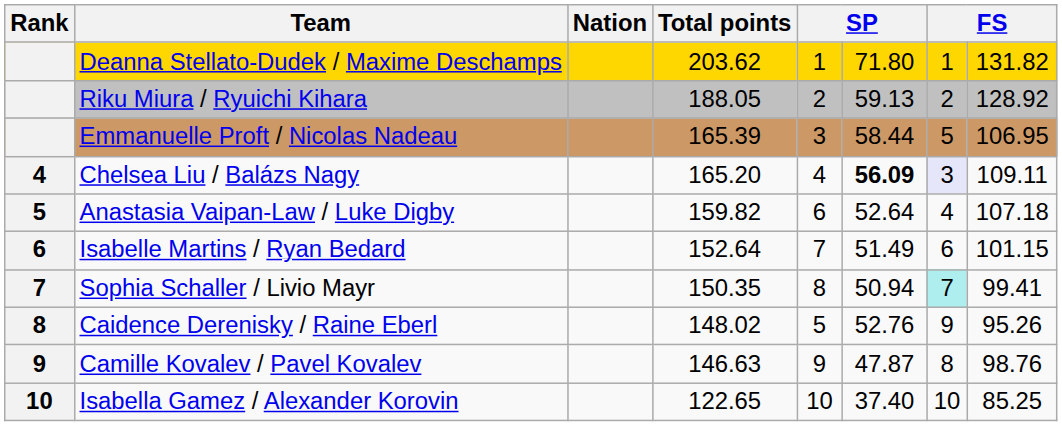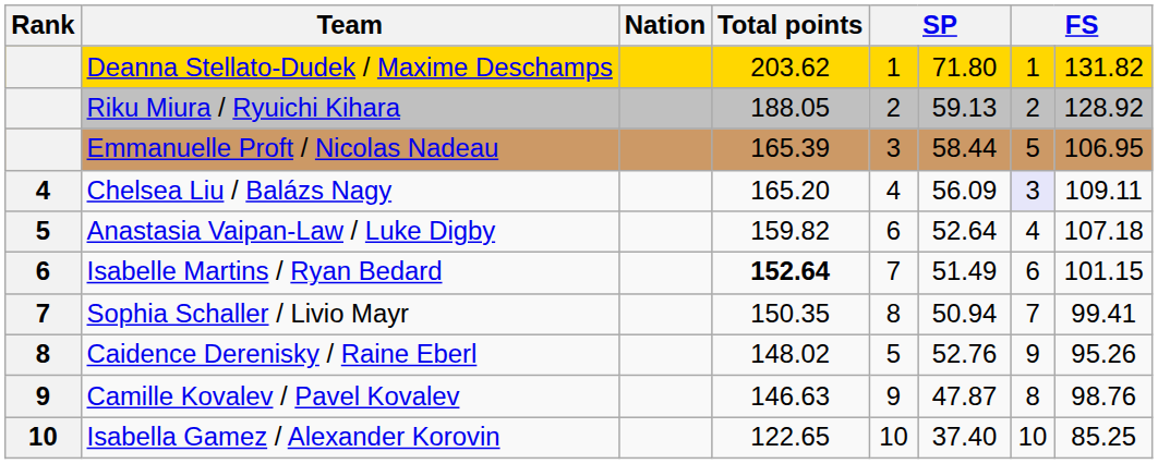Chelsea Liu / Balázs Nagy | column 6: bold -> normal
Isabelle Martins / Ryan Bedard | Total points: normal -> bold
Sophia Schaller / Livio Mayr | column 7: paleturquoise background -> no background
